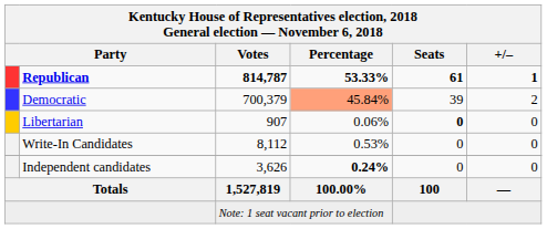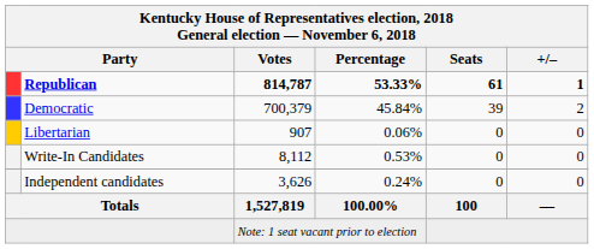Democratic | Percentage: lightsalmon background -> no background
Libertarian | Seats: bold -> normal
Independent candidates | Percentage: bold -> normal
